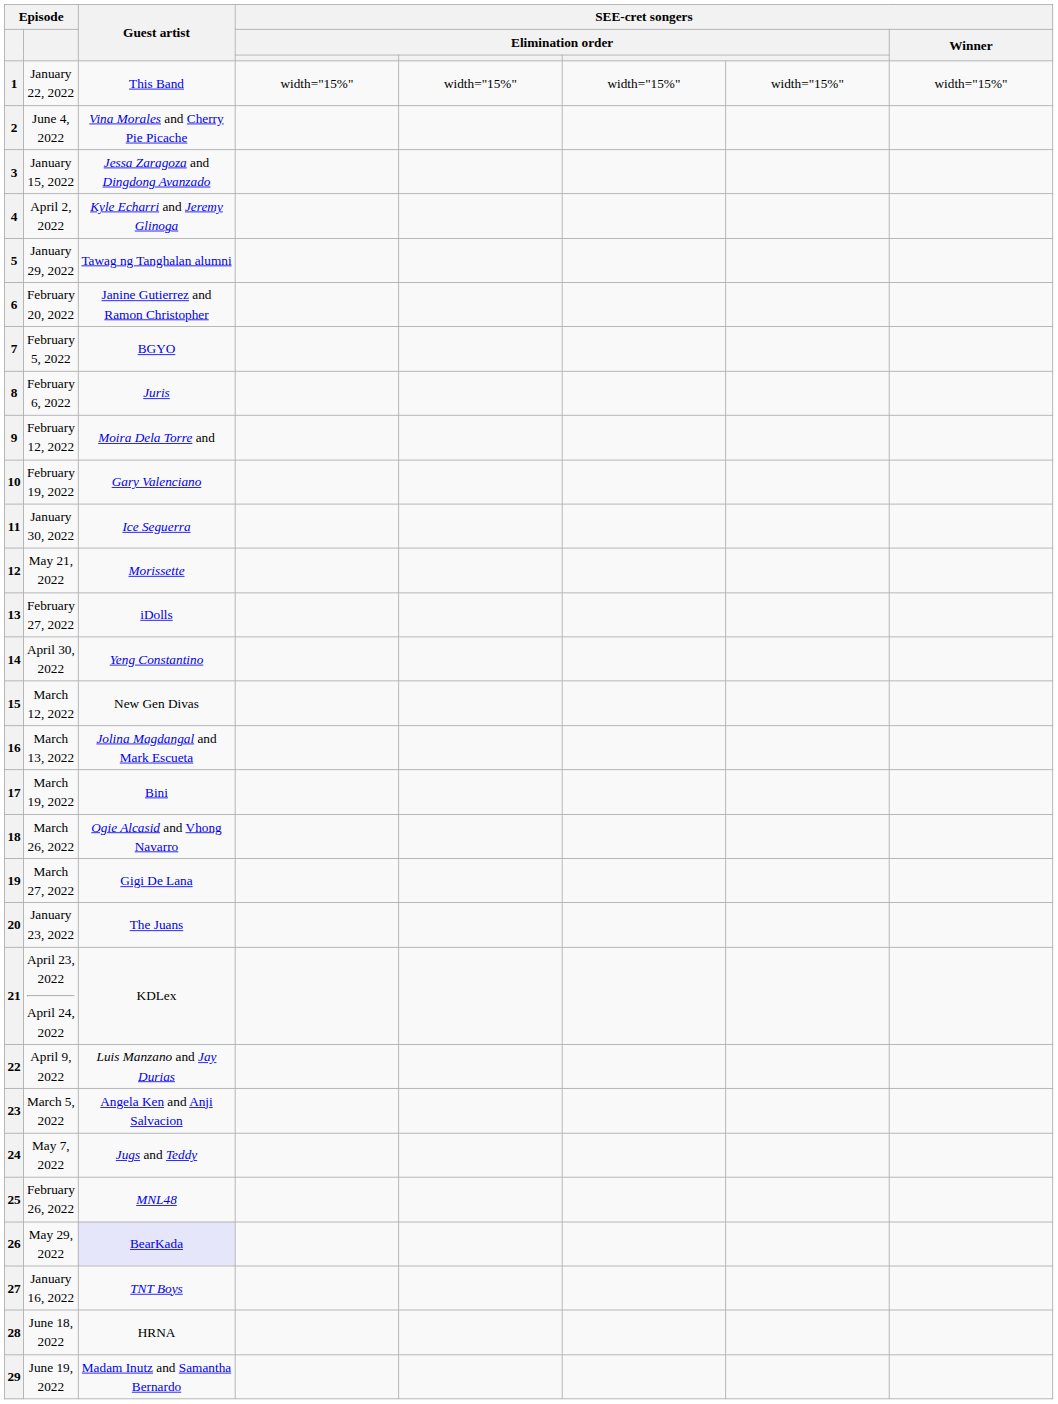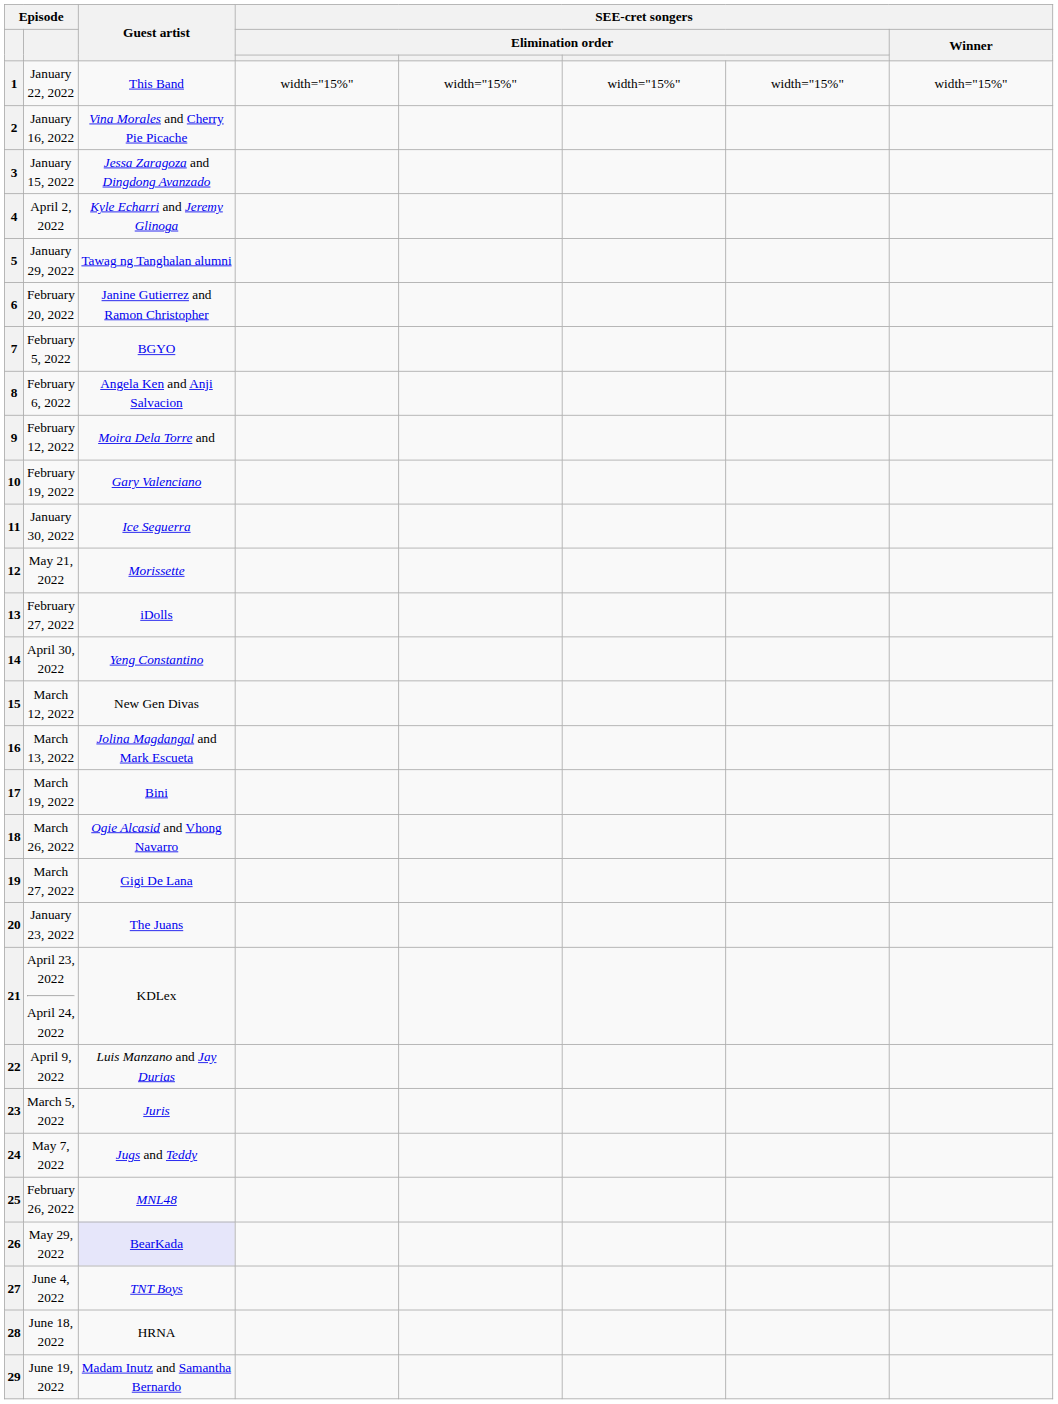2 | column 2: June 4, 2022 -> January 16, 2022
8 | Guest artist: Juris -> Angela Ken and Anji Salvacion
23 | Guest artist: Angela Ken and Anji Salvacion -> Juris
27 | column 2: January 16, 2022 -> June 4, 2022
